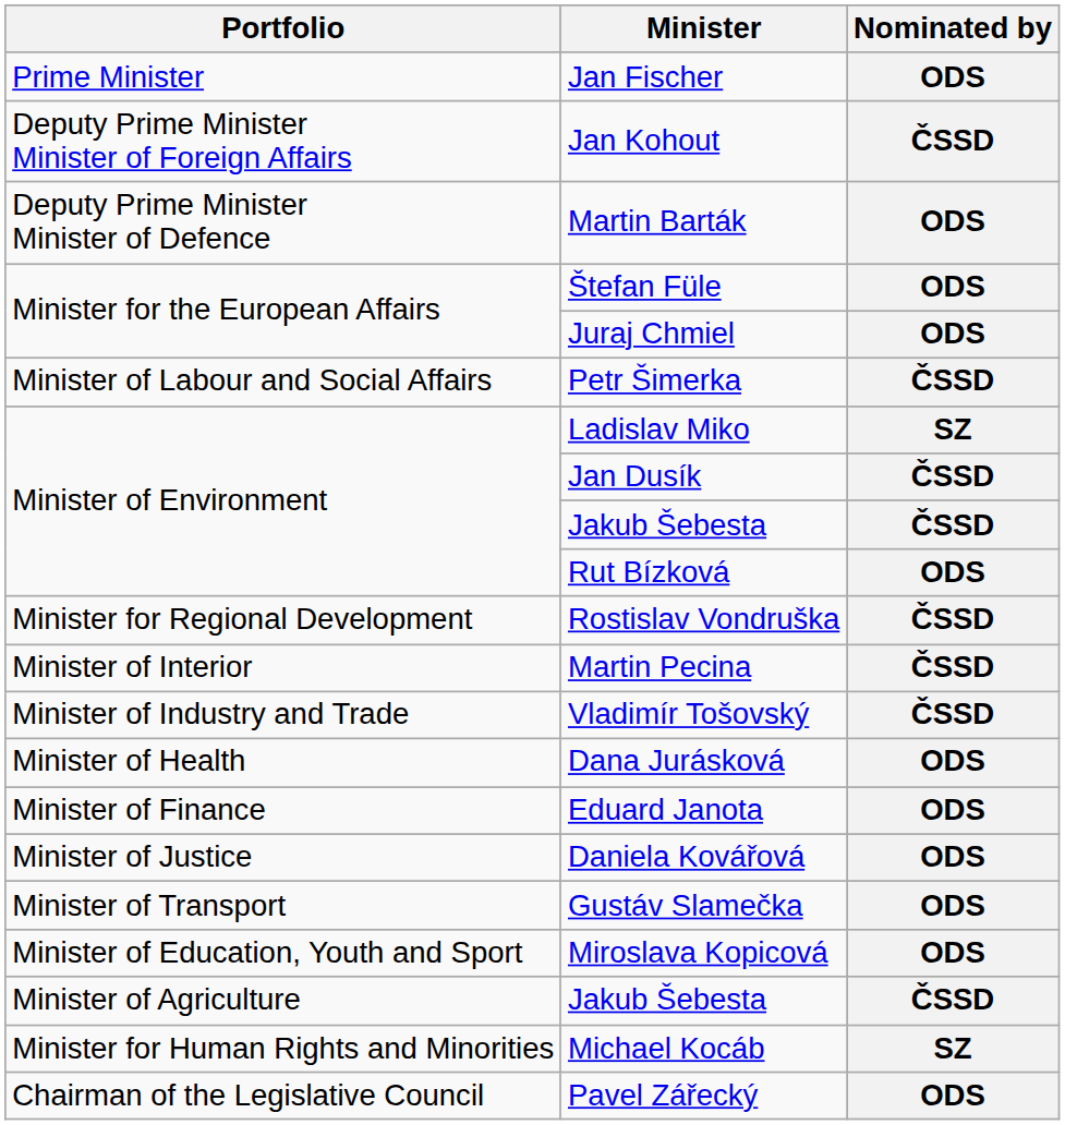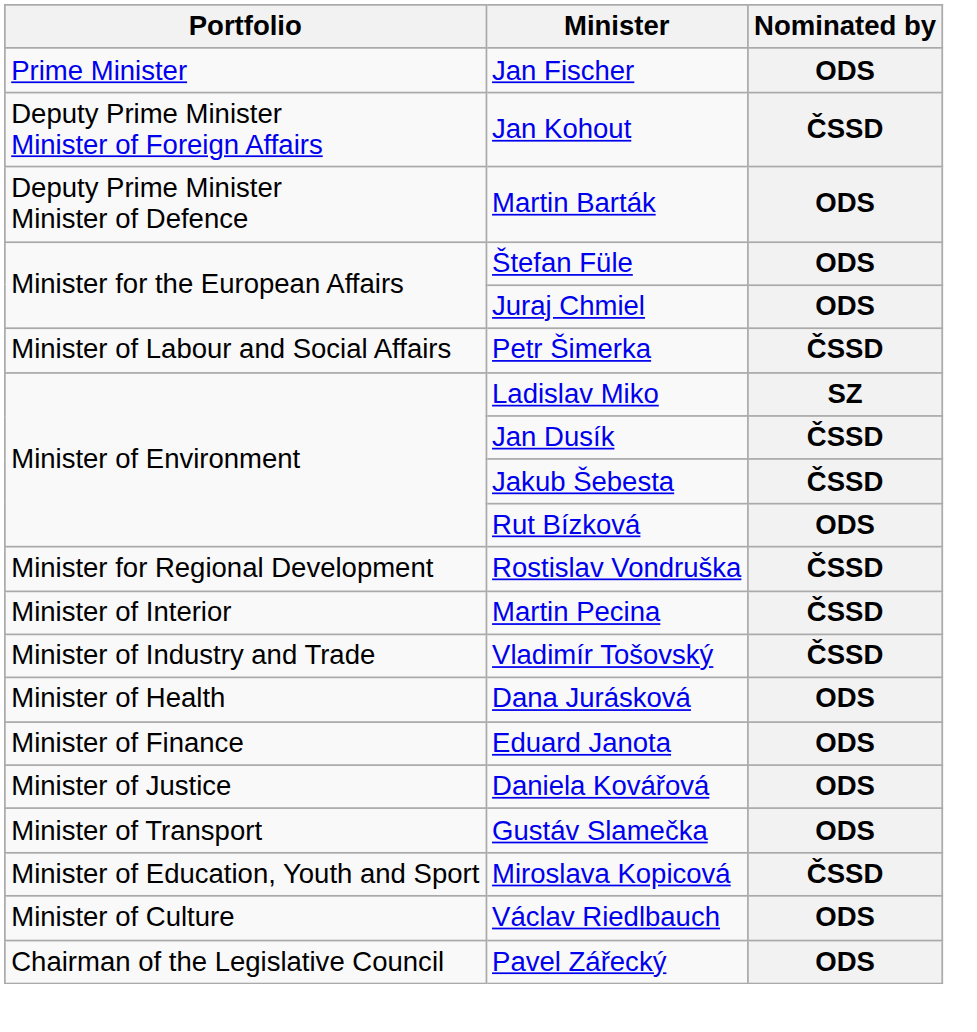Miroslava Kopicová | Nominated by: ODS -> ČSSD
+ row: Minister of Culture | Václav Riedlbauch | ODS
- row: Minister of Agriculture | Jakub Šebesta | ČSSD
- row: Minister for Human Rights and Minorities | Michael Kocáb | SZ
